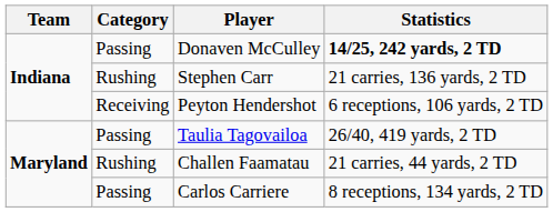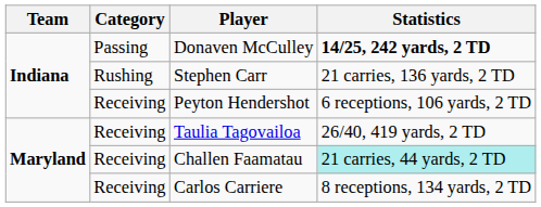Taulia Tagovailoa | Category: Passing -> Receiving
Challen Faamatau | Category: Rushing -> Receiving
Challen Faamatau | Statistics: no background -> paleturquoise background
Carlos Carriere | Category: Passing -> Receiving
